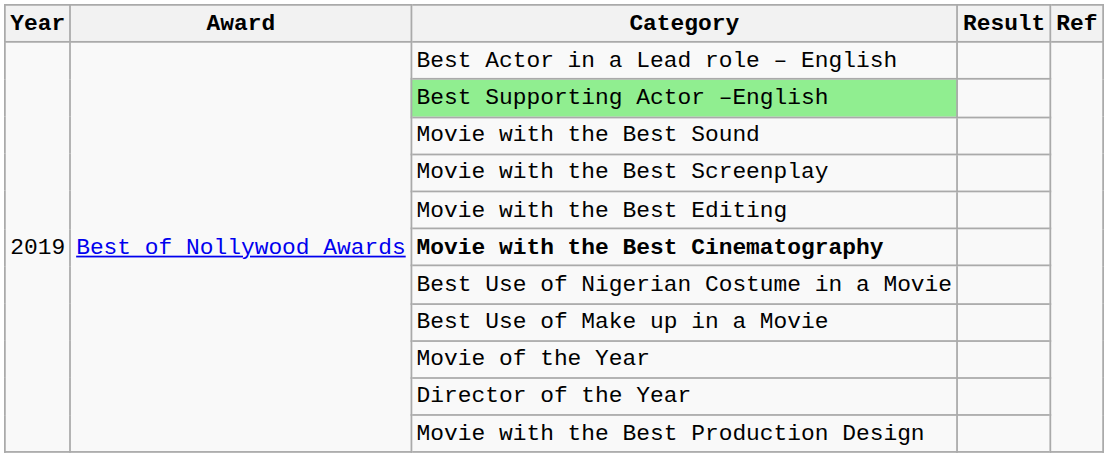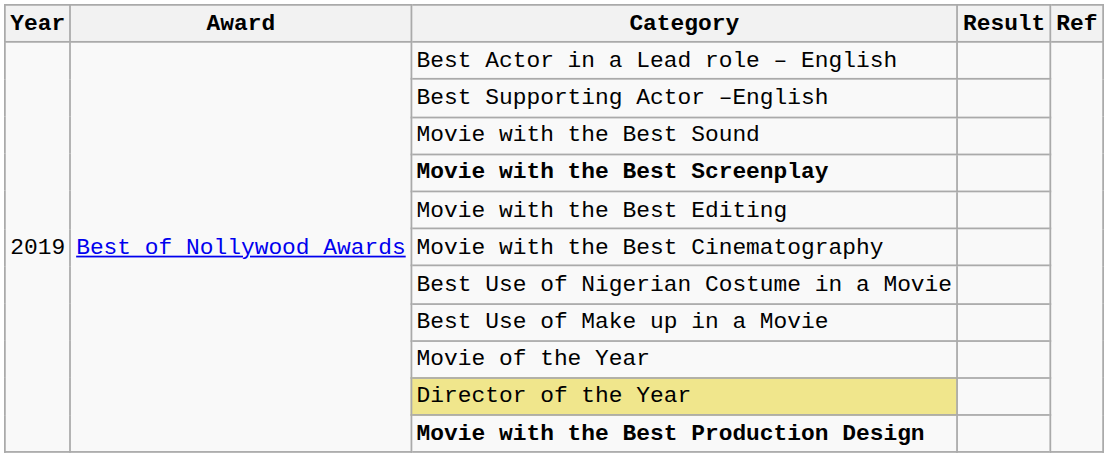Best Supporting Actor –English | Category: lightgreen background -> no background
Movie with the Best Screenplay | Category: normal -> bold
Movie with the Best Cinematography | Category: bold -> normal
Director of the Year | Category: no background -> khaki background
Movie with the Best Production Design | Category: normal -> bold
